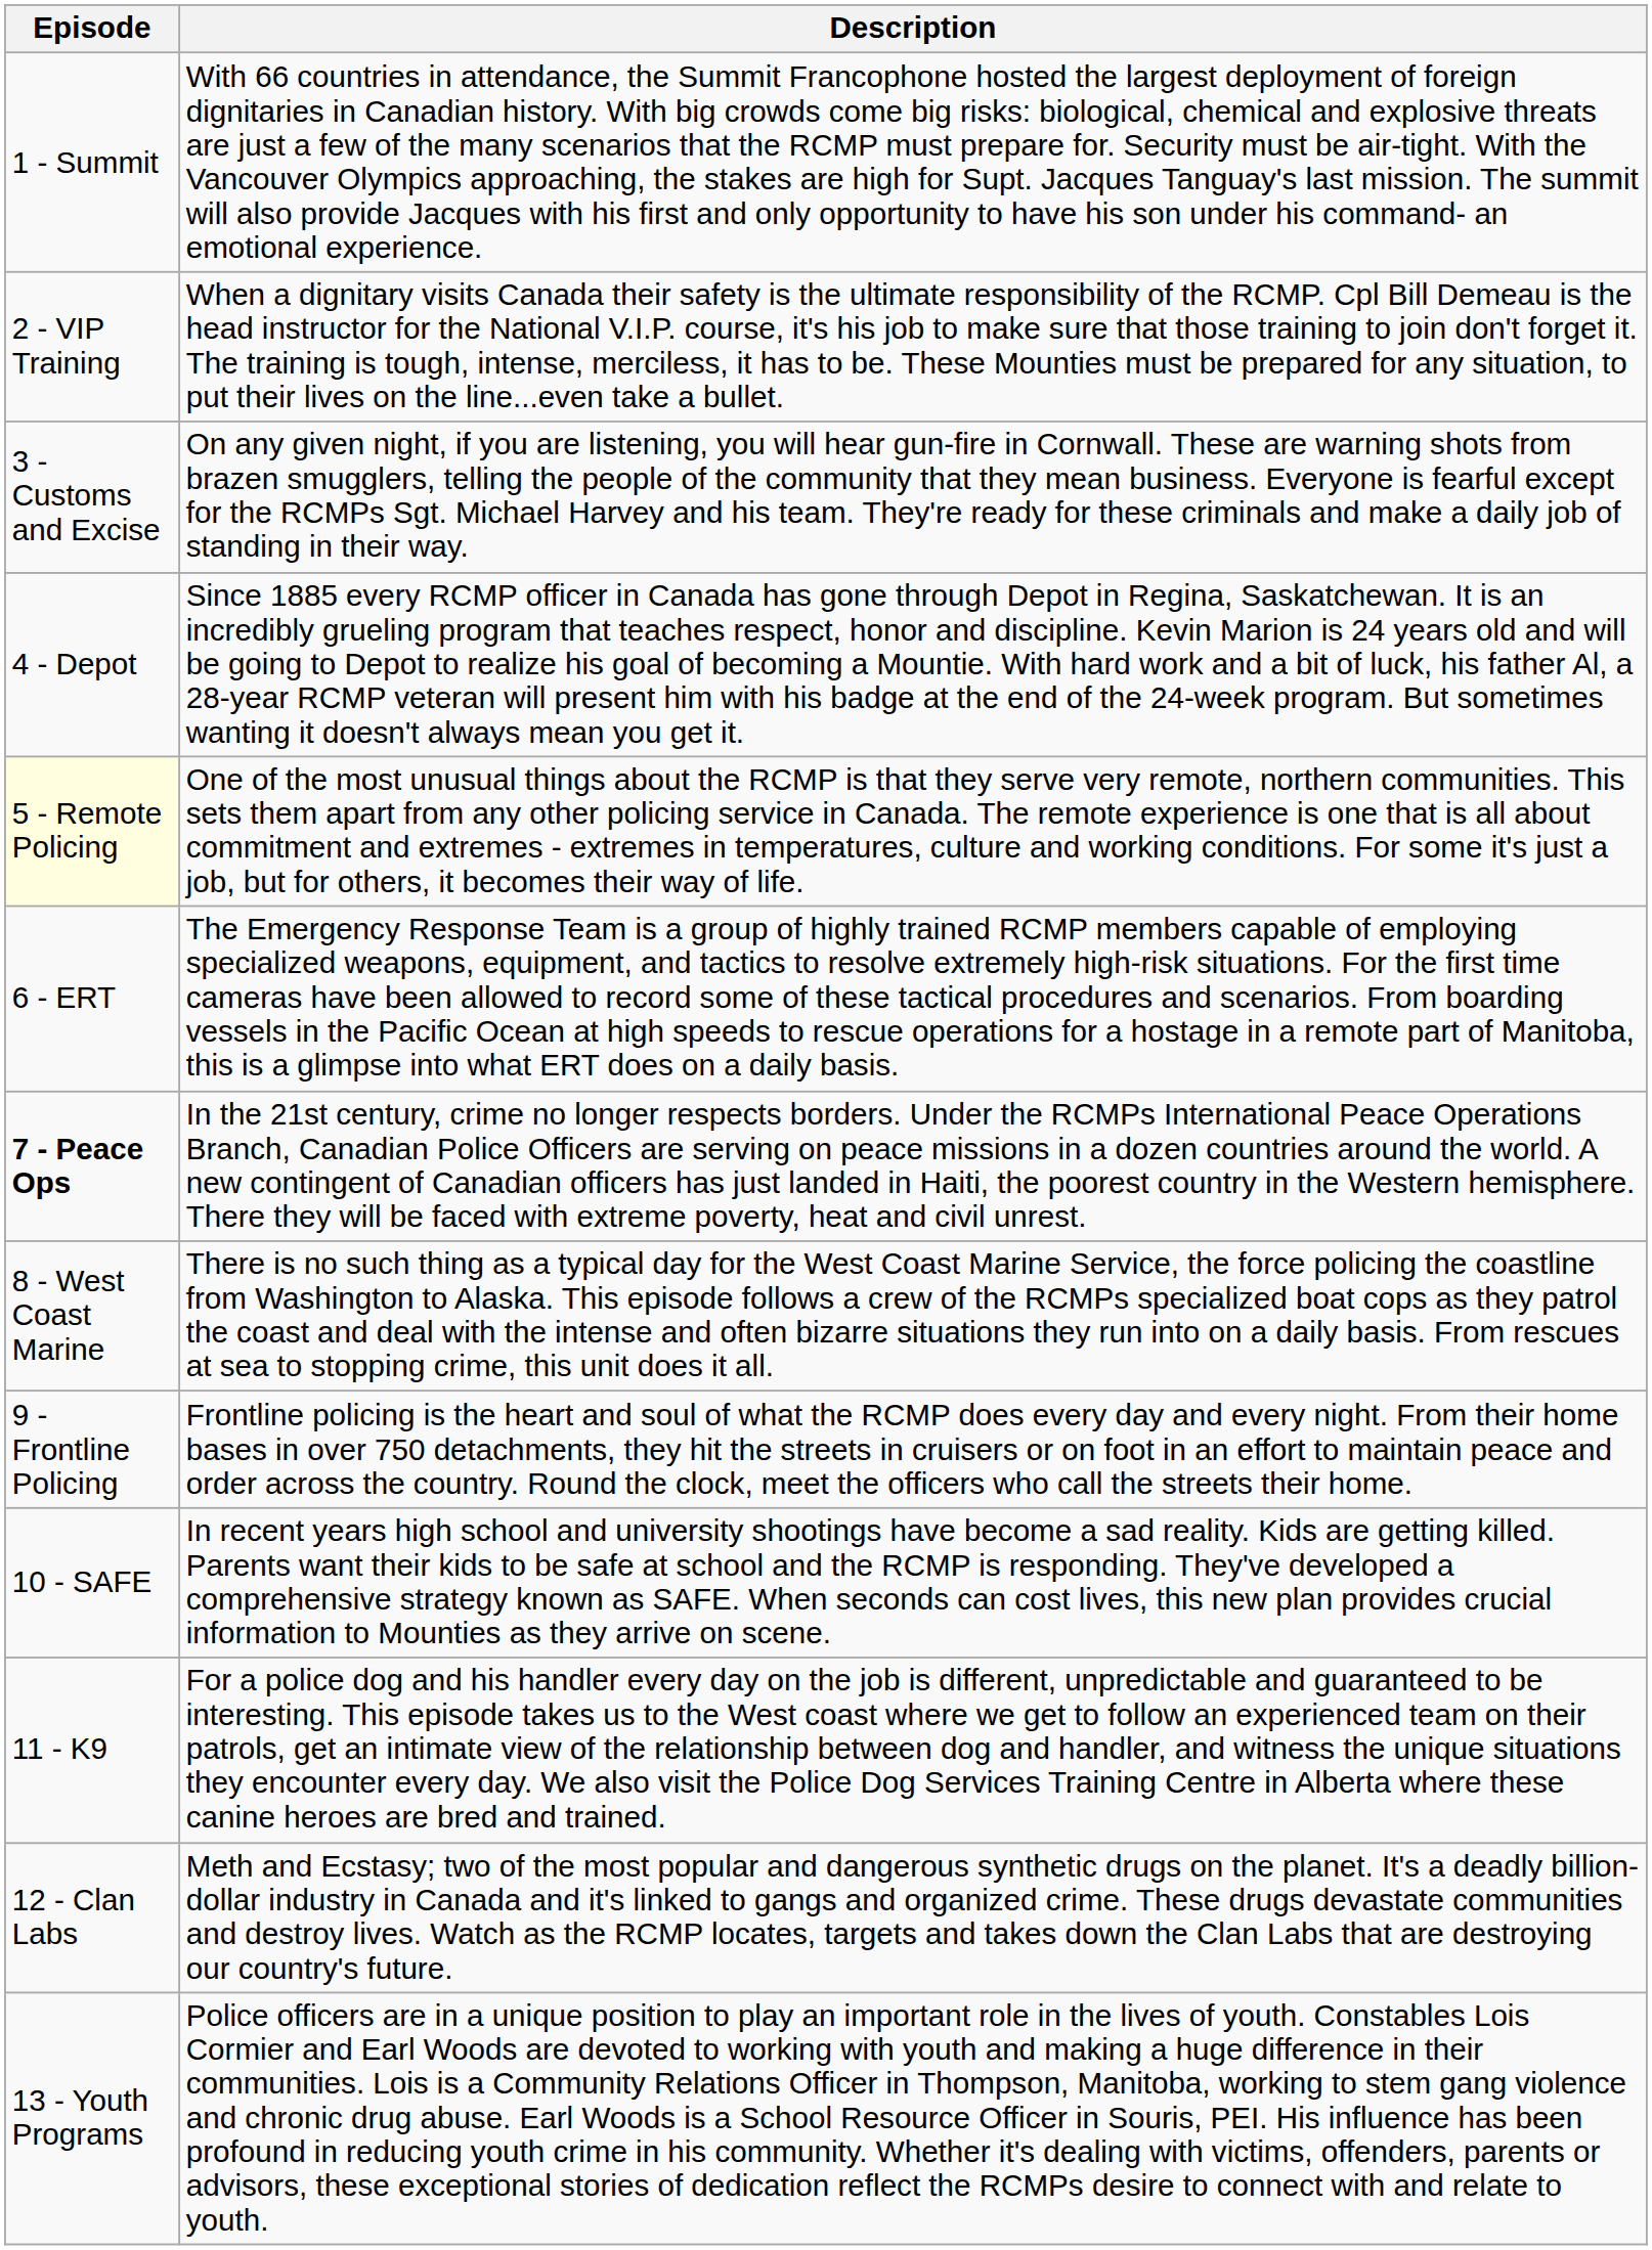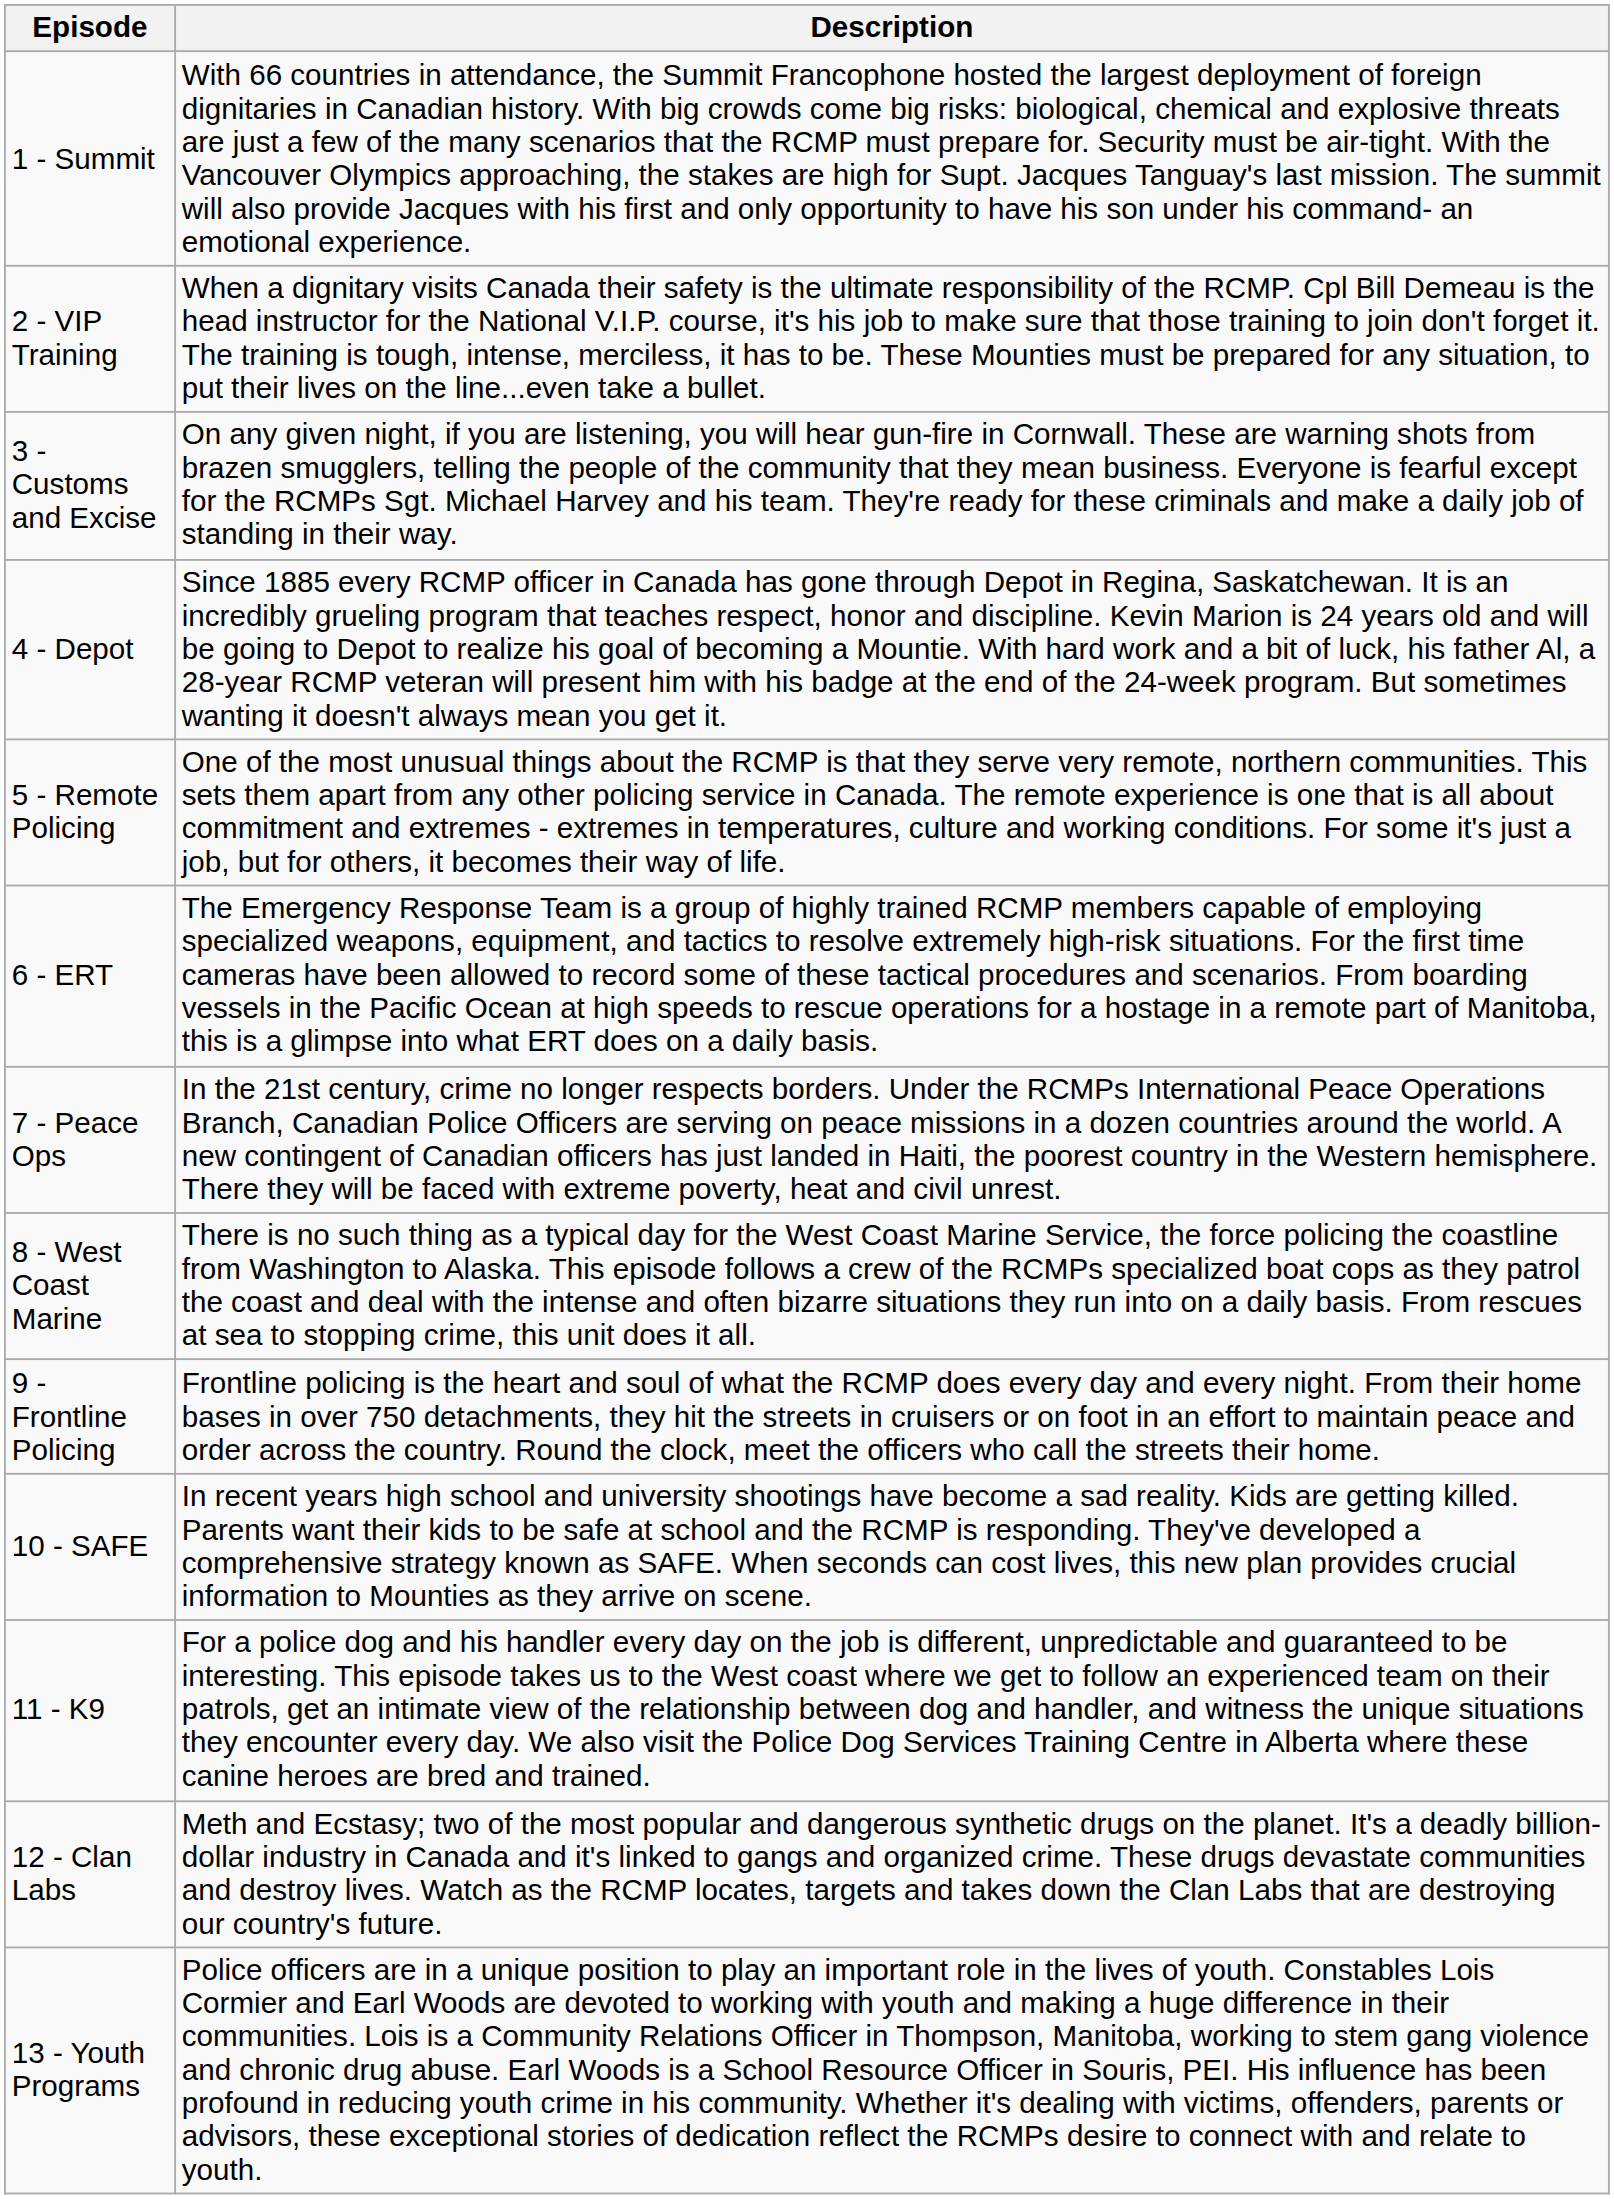5 - Remote Policing | Episode: lightyellow background -> no background
7 - Peace Ops | Episode: bold -> normal
